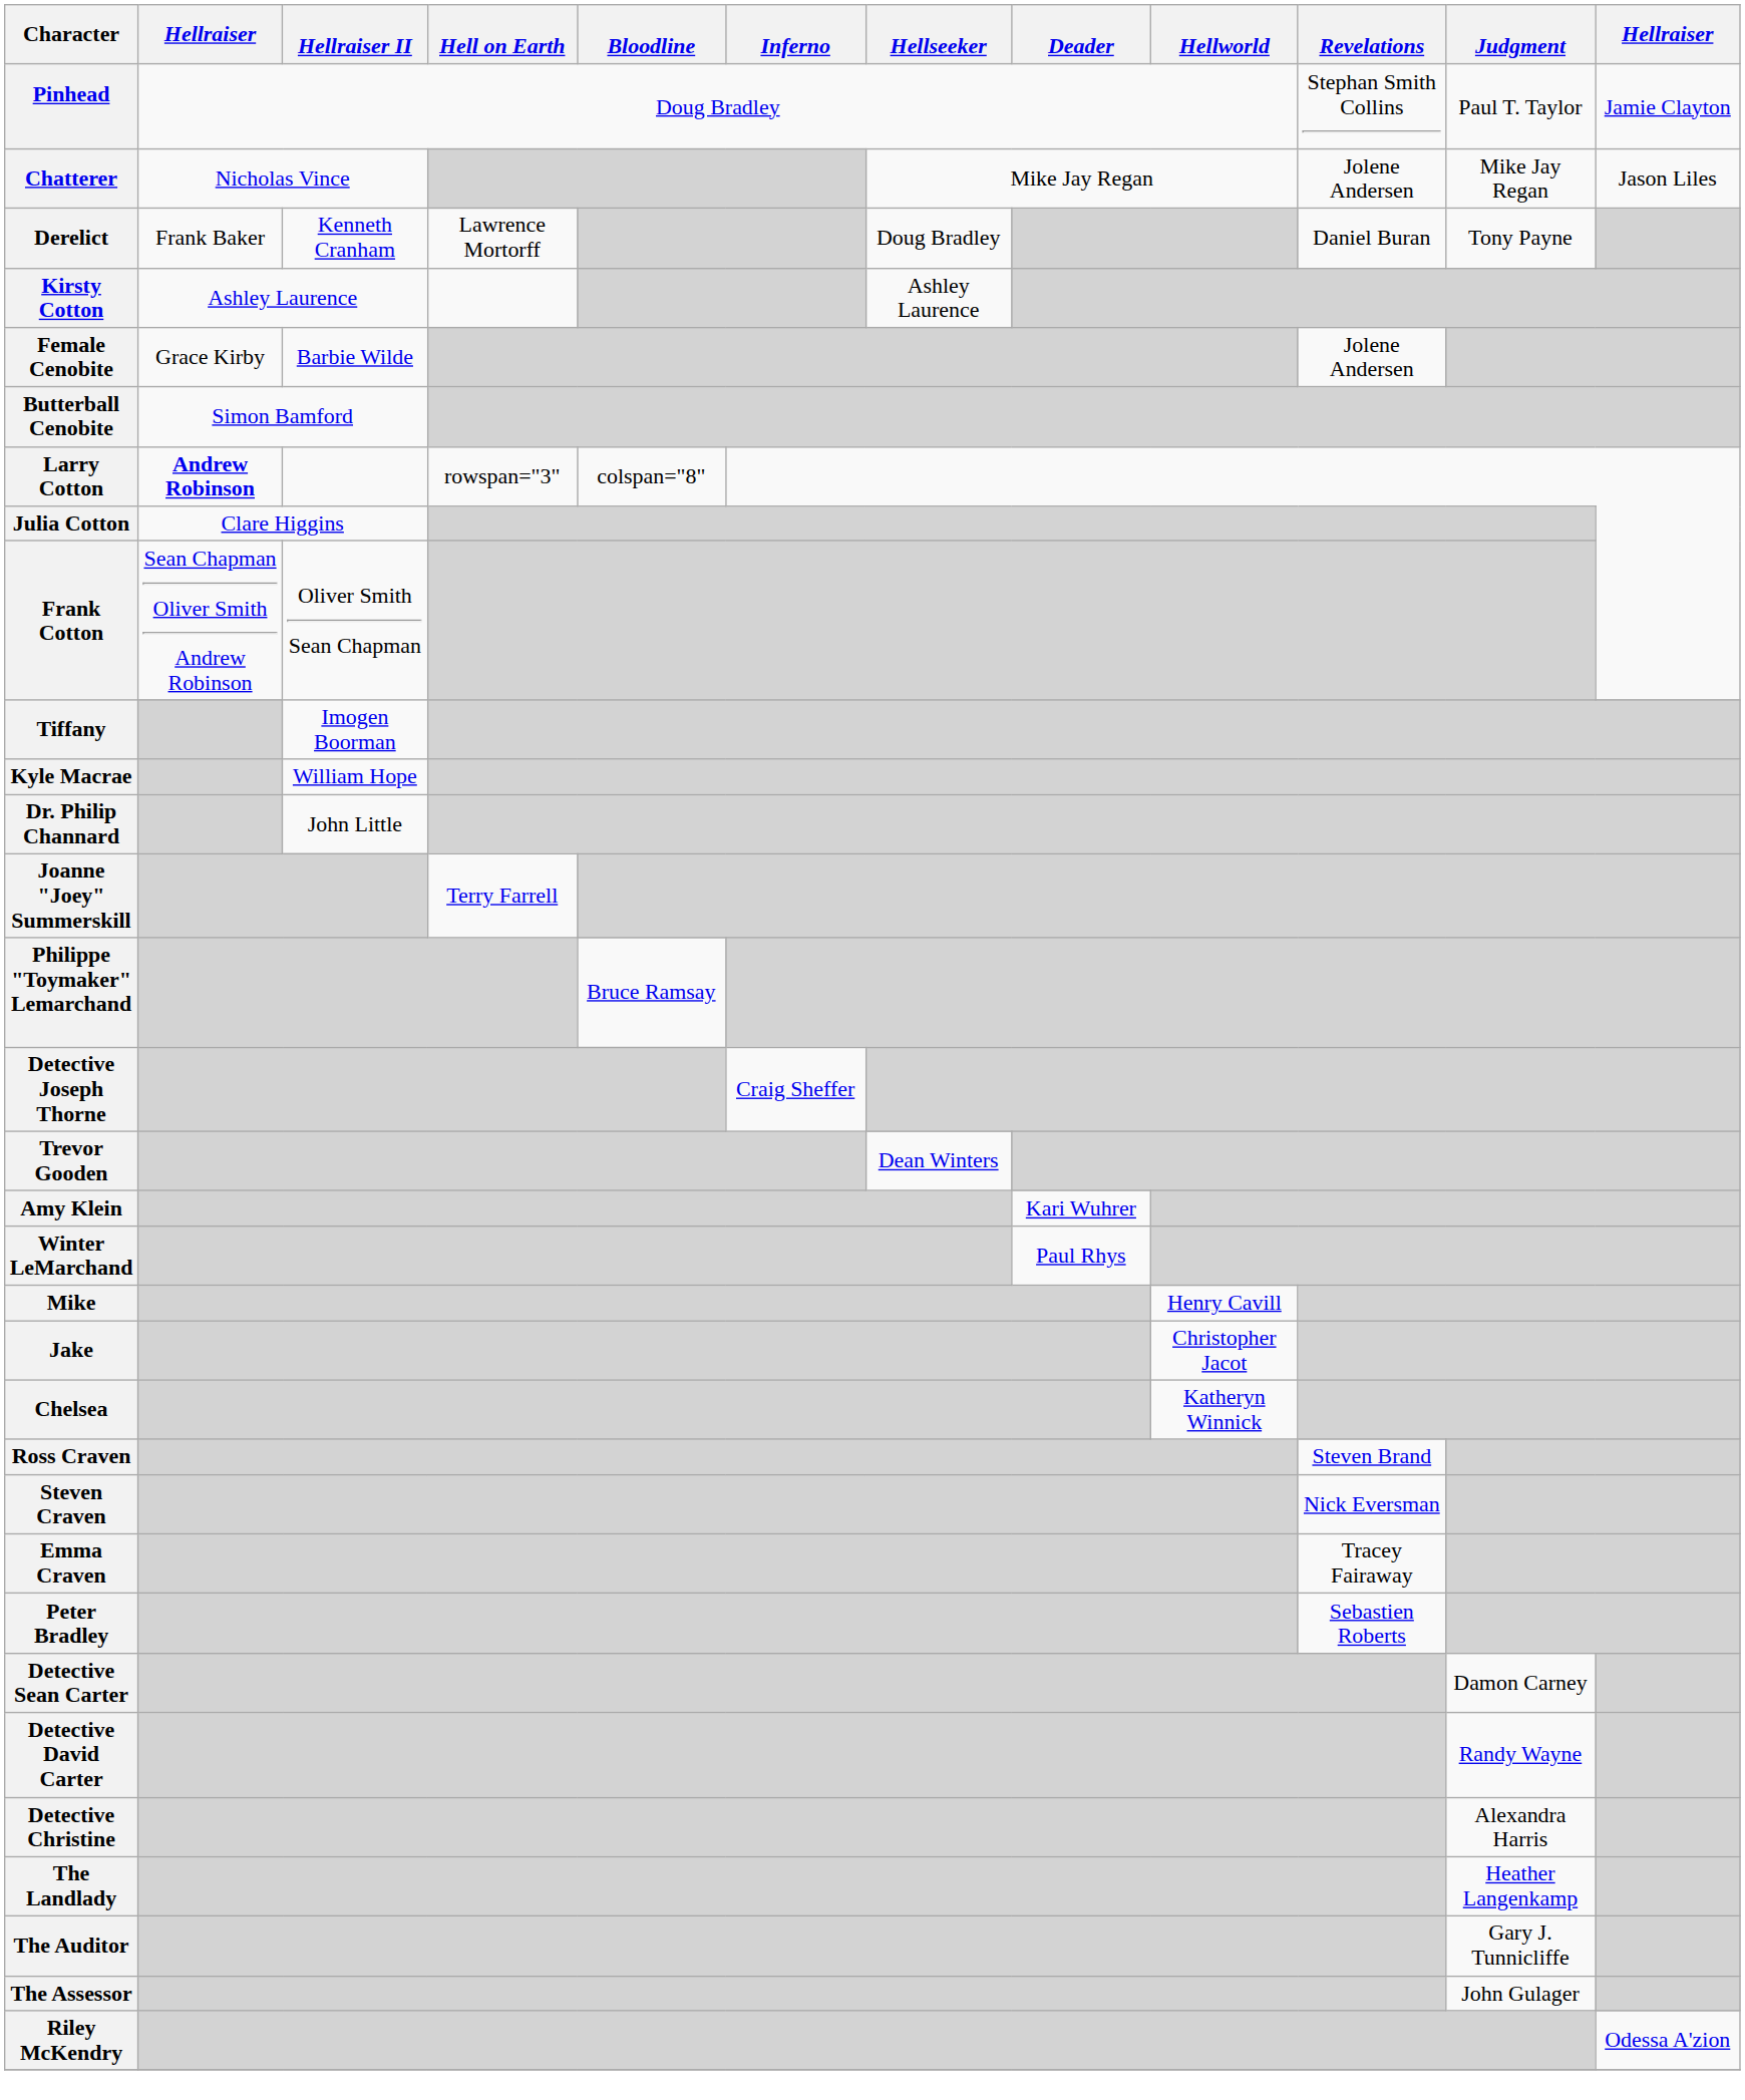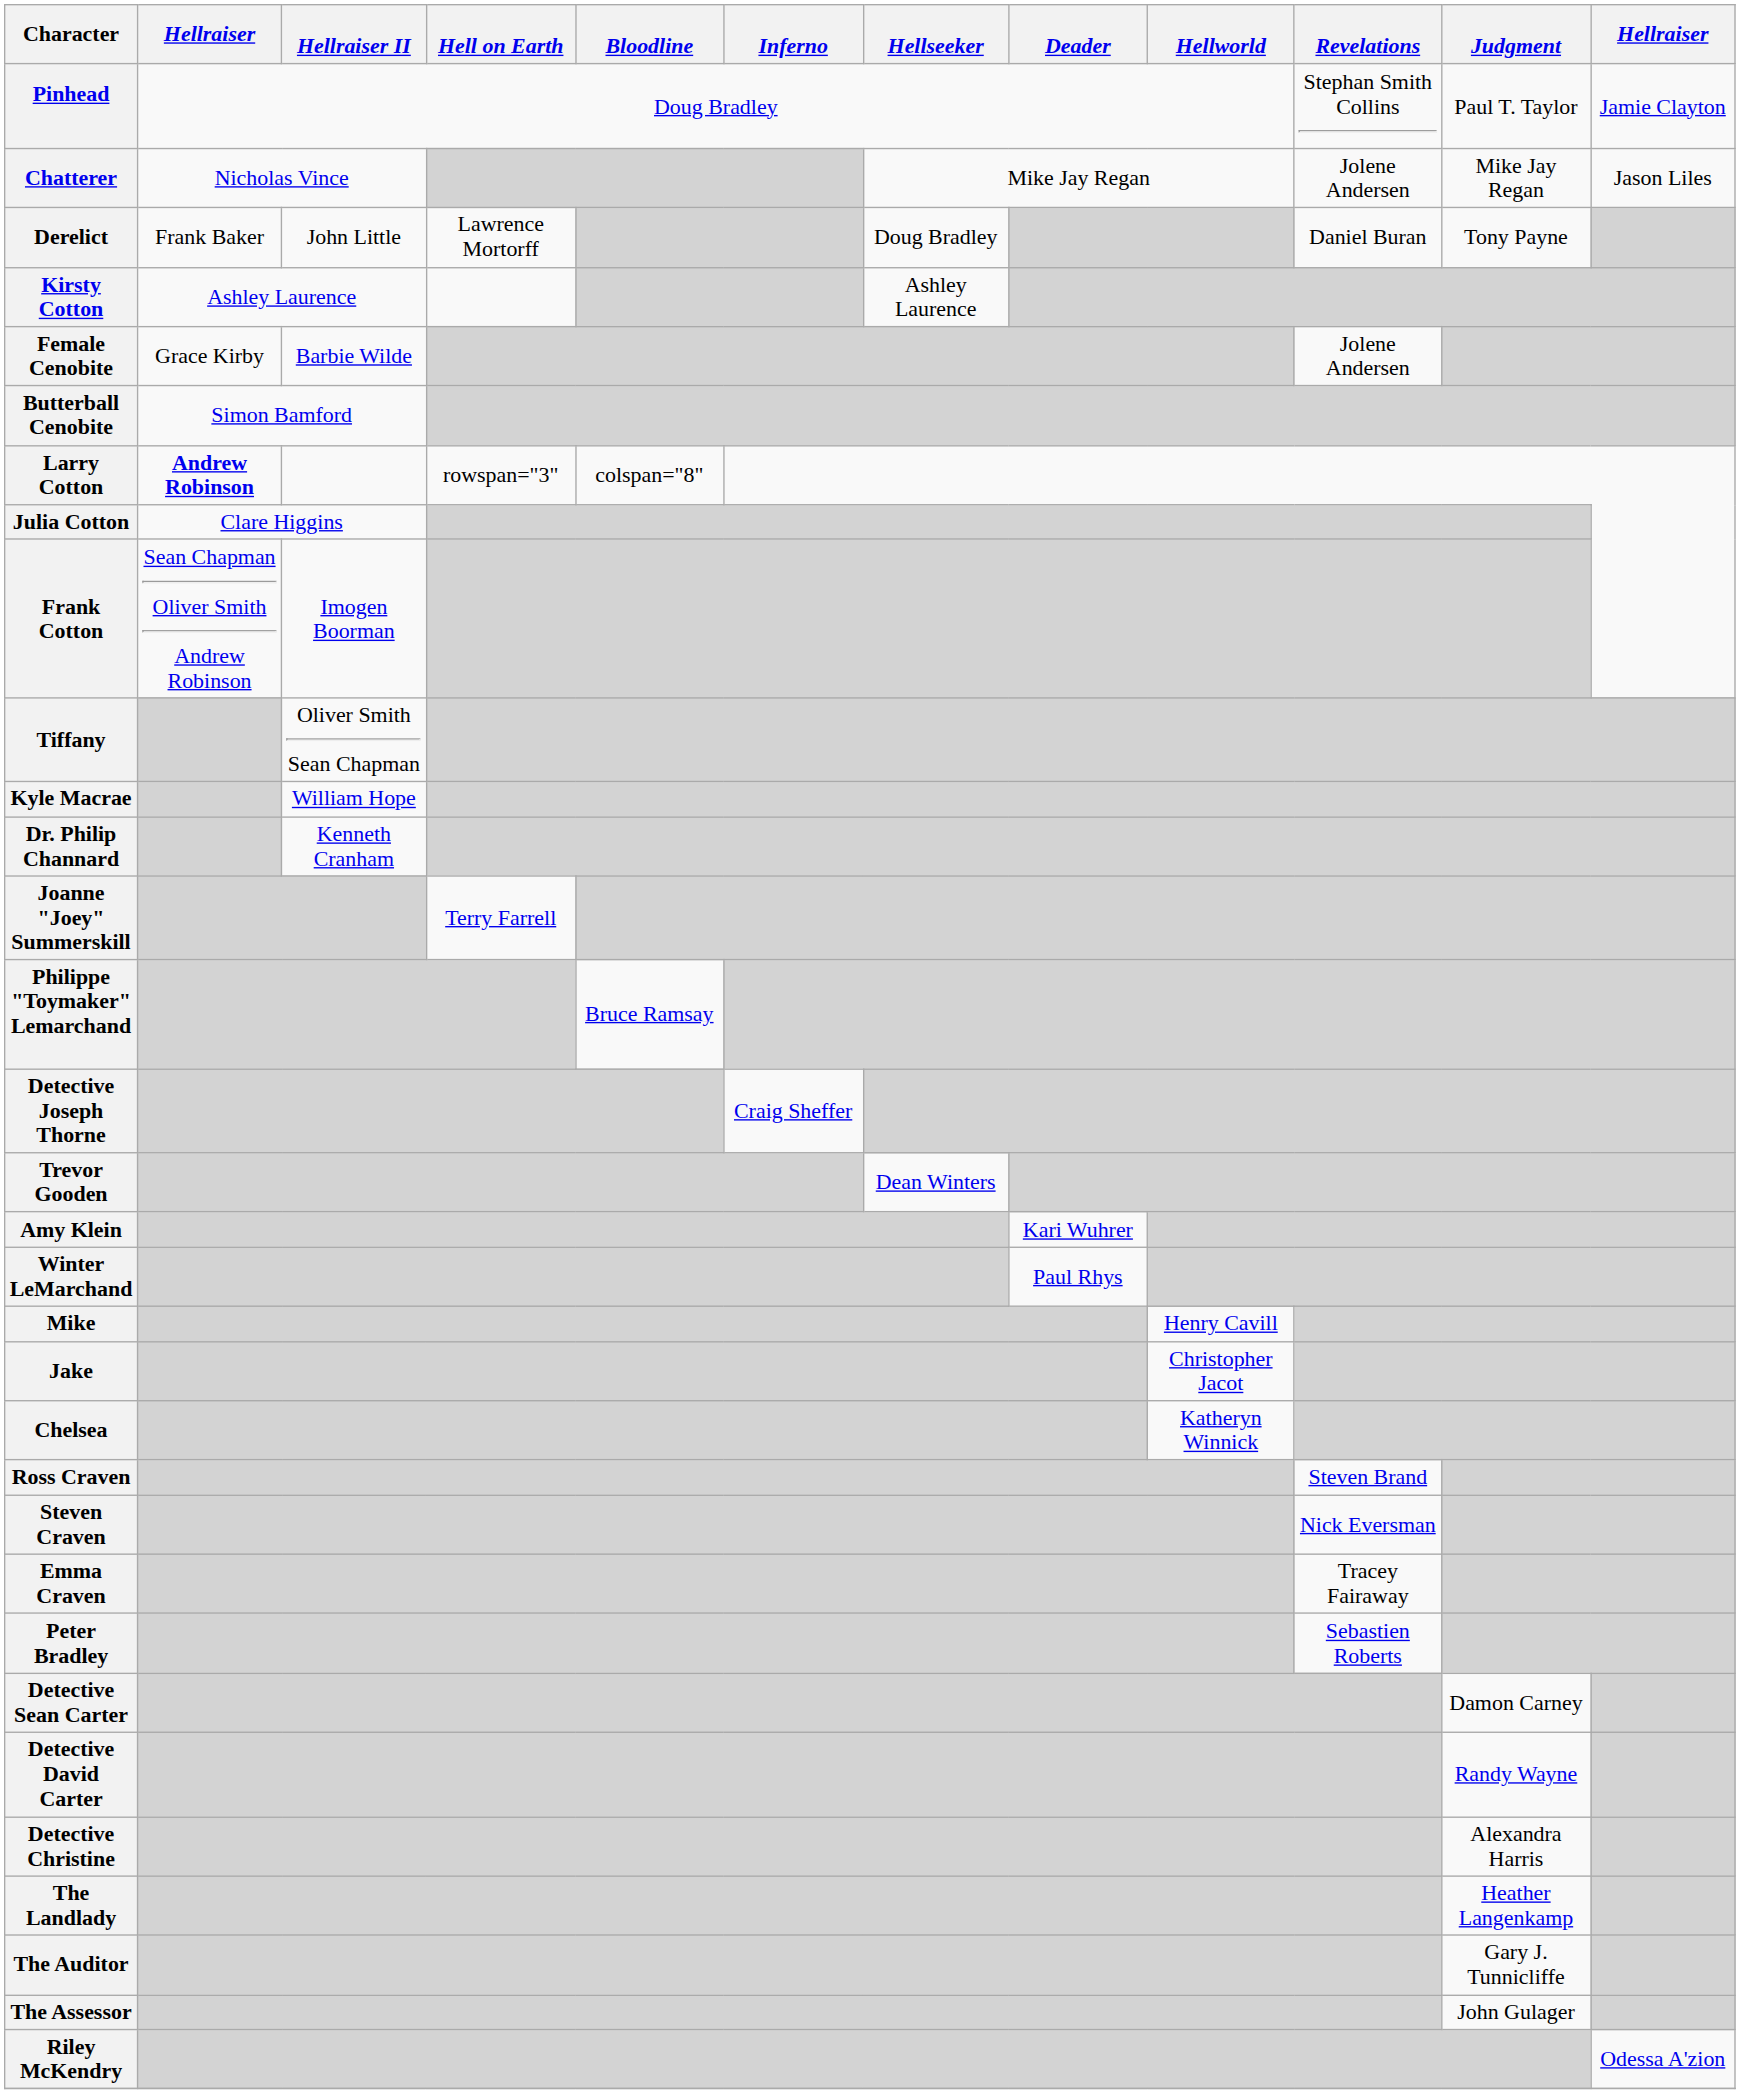Derelict | Hellraiser II: Kenneth Cranham -> John Little
Frank Cotton | Hellraiser II: Oliver Smith Sean Chapman -> Imogen Boorman
Tiffany | Hellraiser II: Imogen Boorman -> Oliver Smith Sean Chapman
Dr. Philip Channard | Hellraiser II: John Little -> Kenneth Cranham
